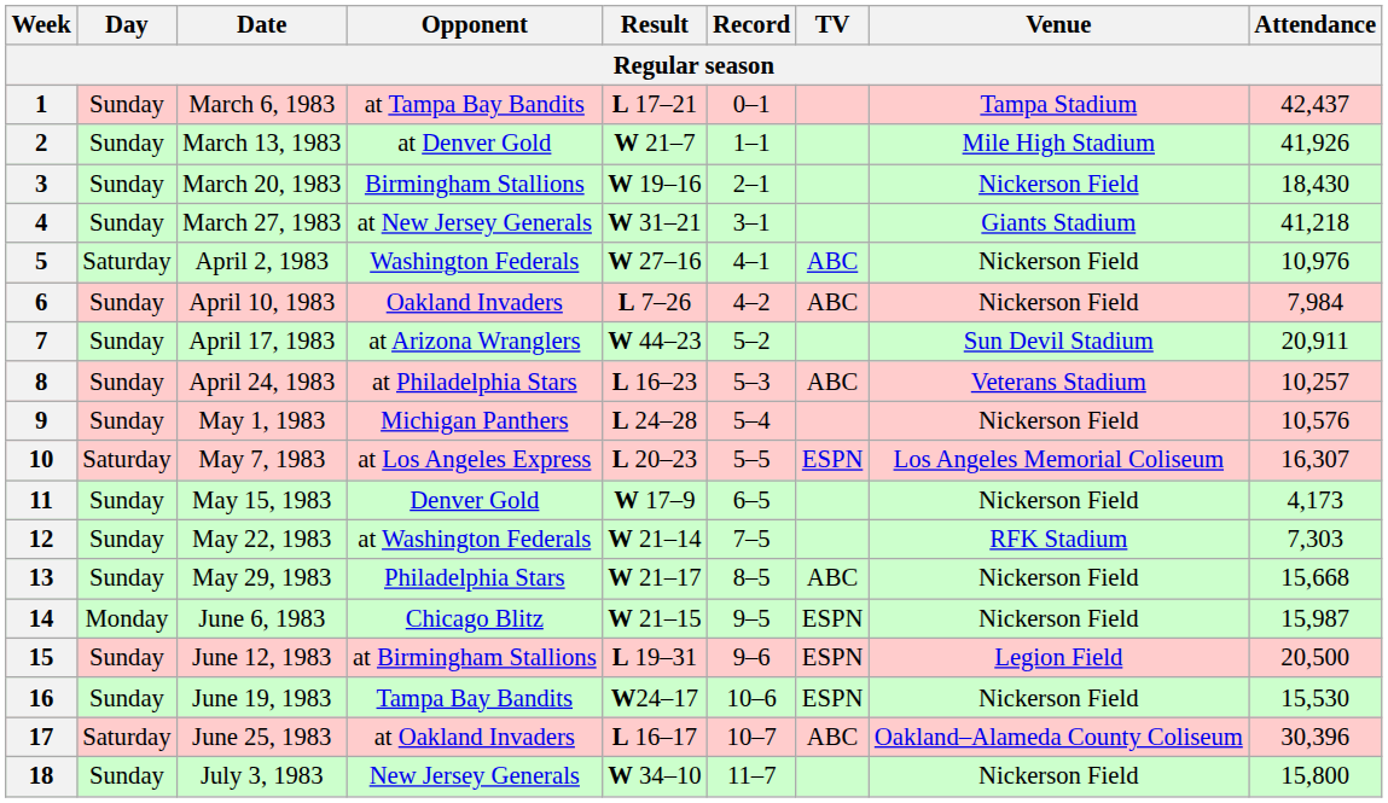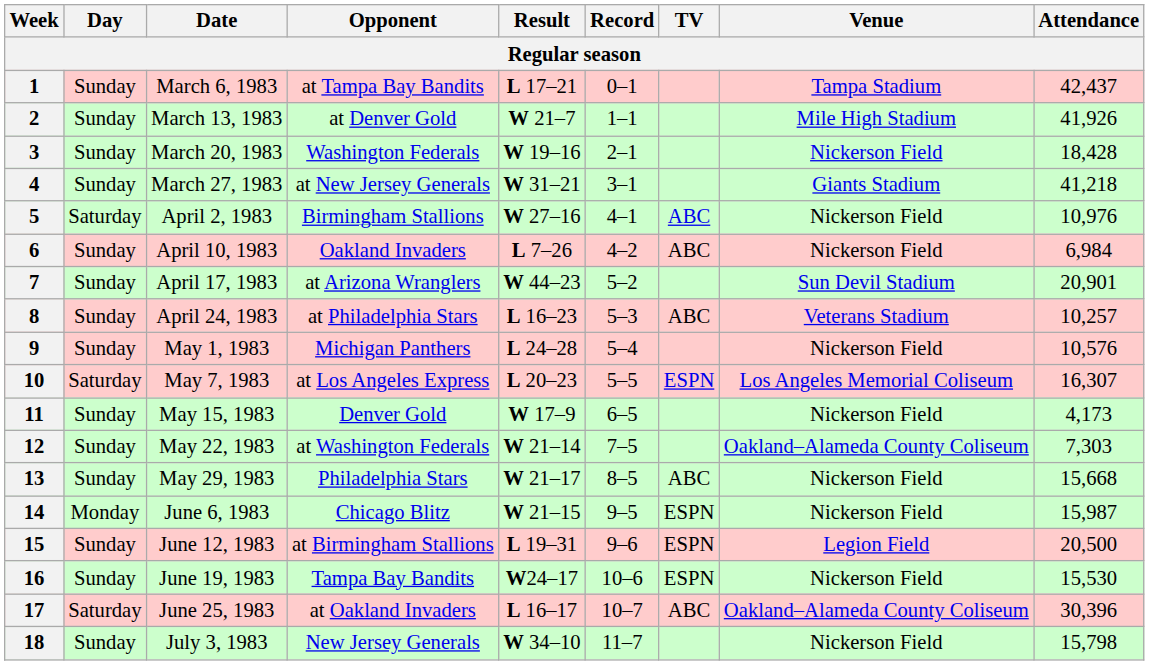3 | Opponent: Birmingham Stallions -> Washington Federals
3 | Attendance: 18,430 -> 18,428
5 | Opponent: Washington Federals -> Birmingham Stallions
6 | Attendance: 7,984 -> 6,984
7 | Attendance: 20,911 -> 20,901
12 | Venue: RFK Stadium -> Oakland–Alameda County Coliseum
18 | Attendance: 15,800 -> 15,798
